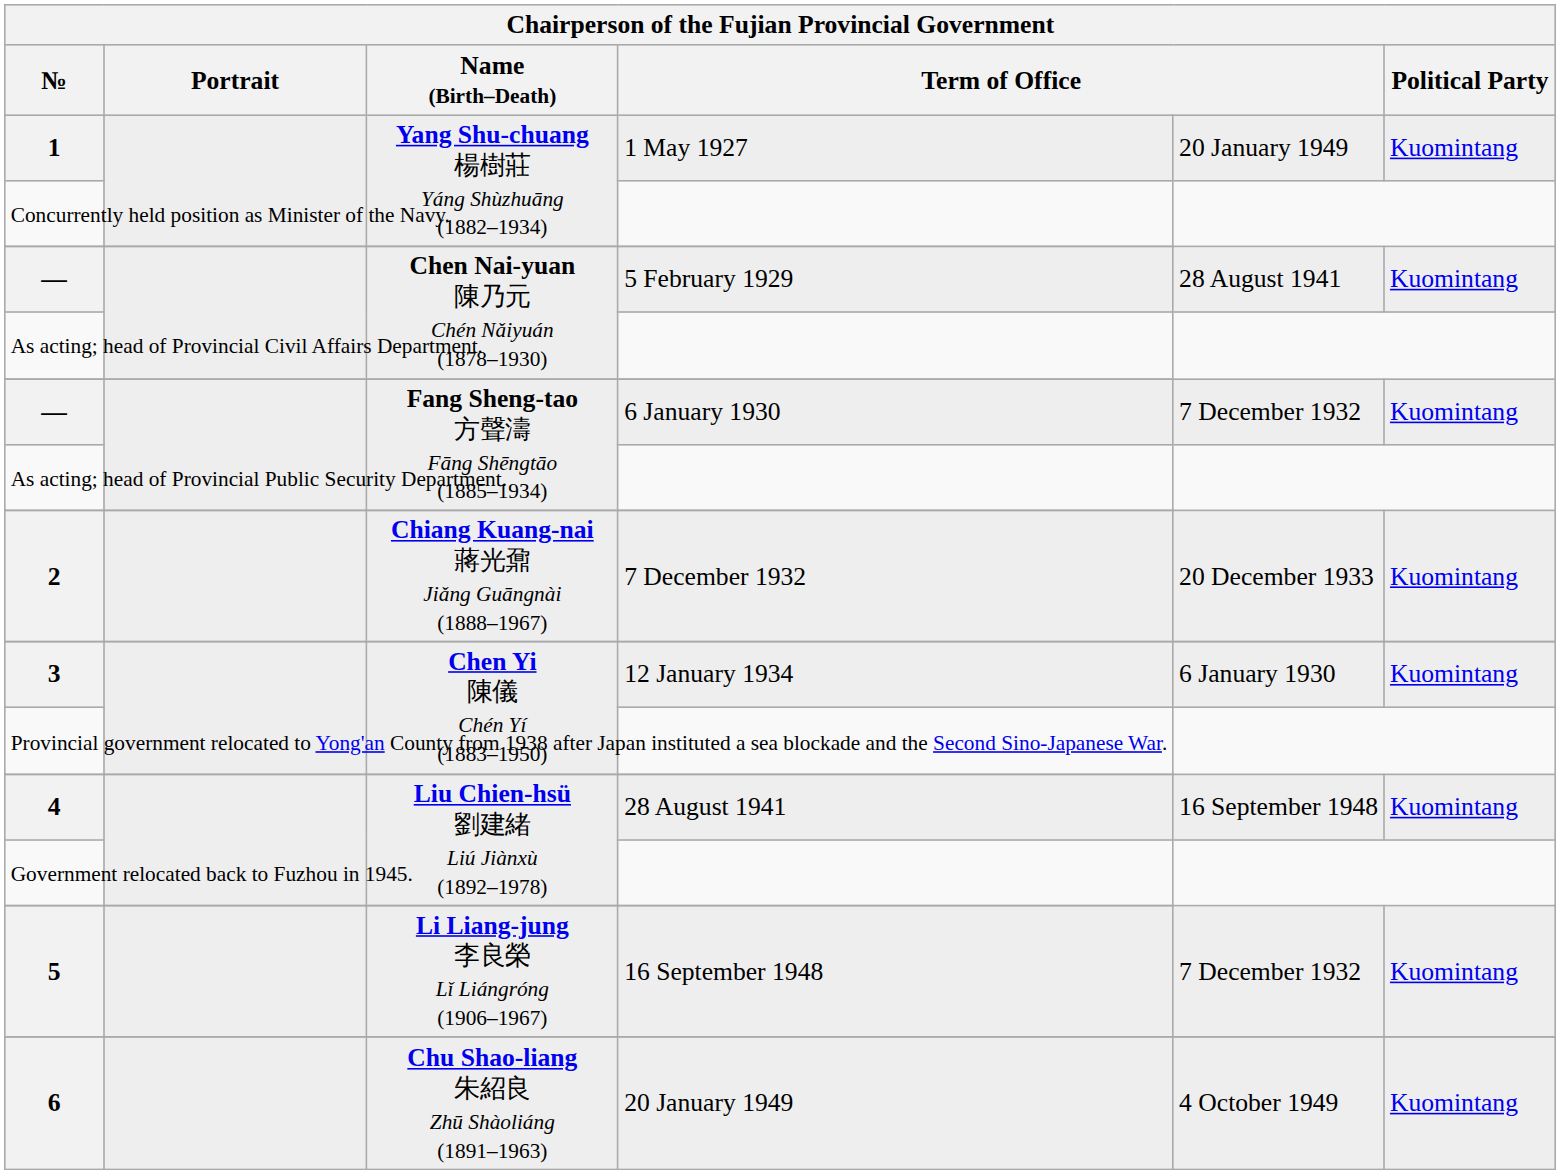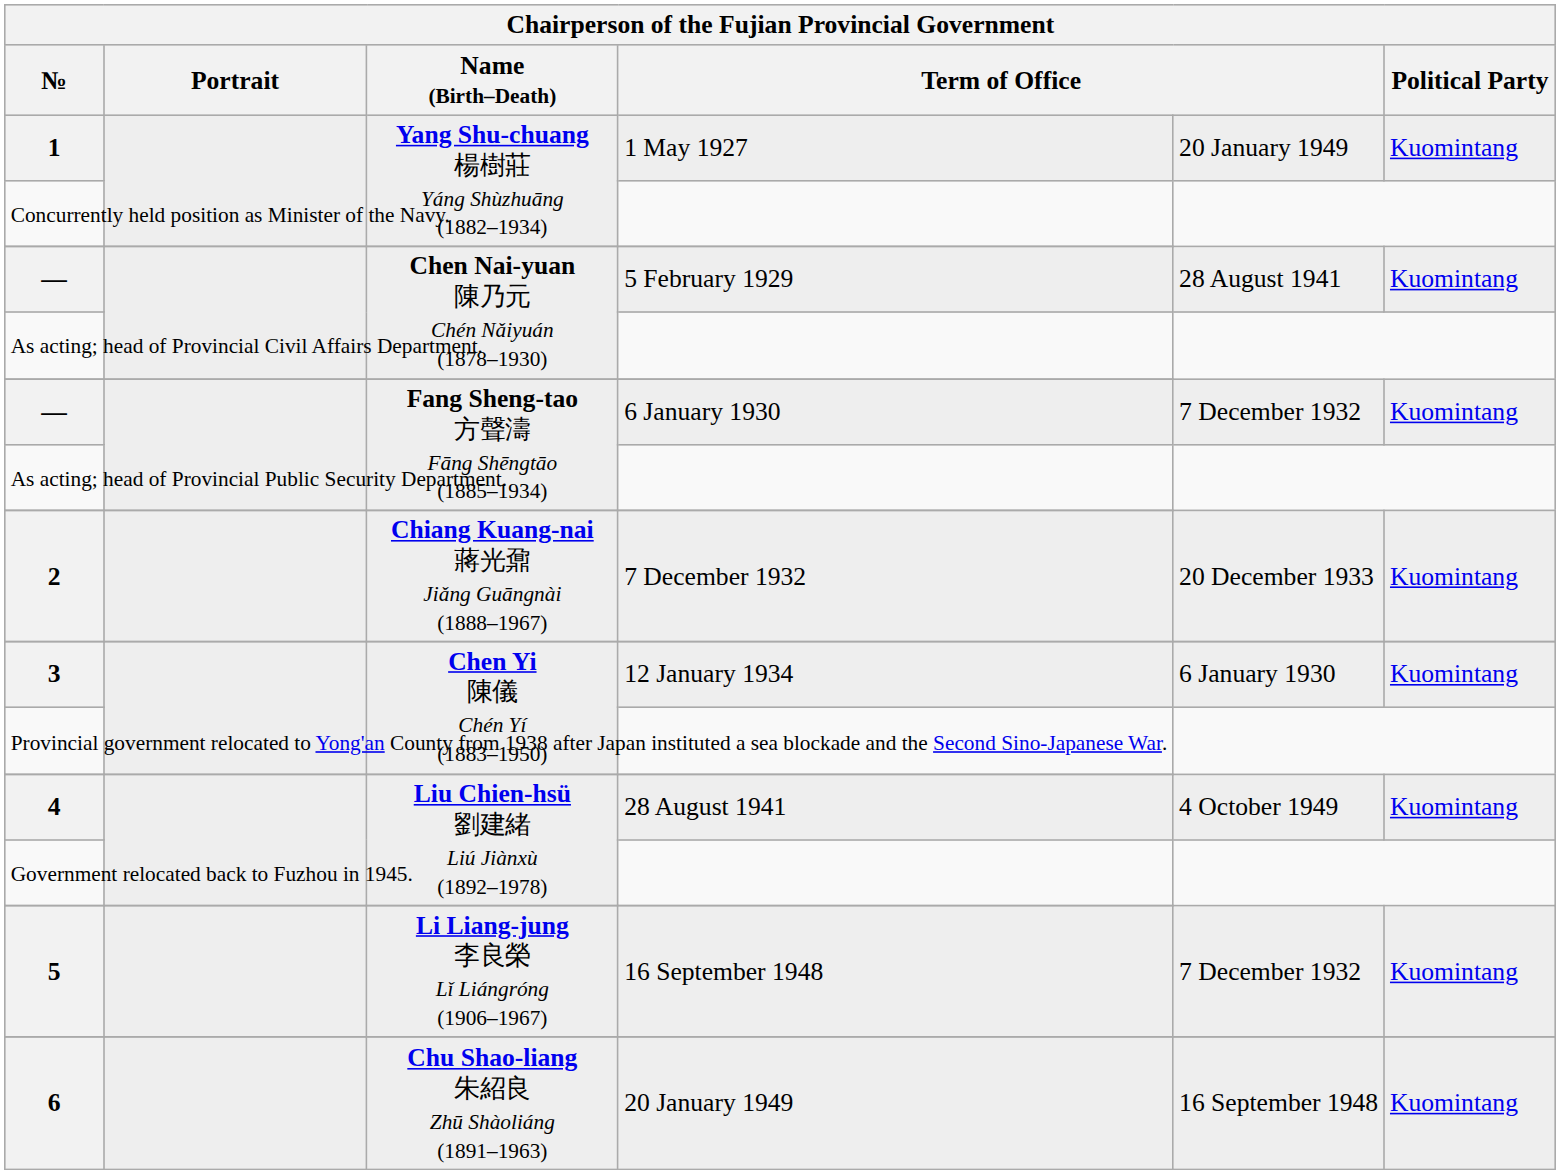Liu Chien-hsü 劉建緒 Liú Jiànxù (1892–1978) | column 5: 16 September 1948 -> 4 October 1949
Chu Shao-liang 朱紹良 Zhū Shàoliáng (1891–1963) | column 5: 4 October 1949 -> 16 September 1948
